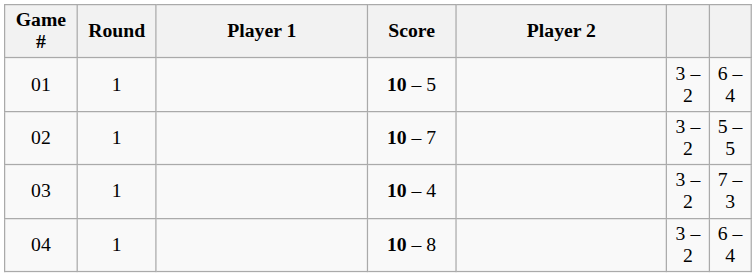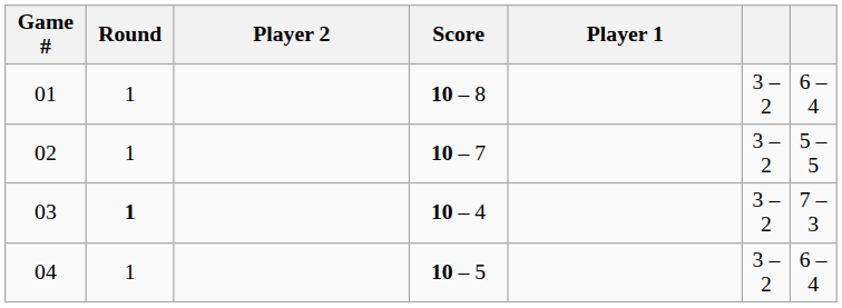columns swapped: Player 1 <-> Player 2
01 | Score: 10 – 5 -> 10 – 8
03 | Round: normal -> bold
04 | Score: 10 – 8 -> 10 – 5
